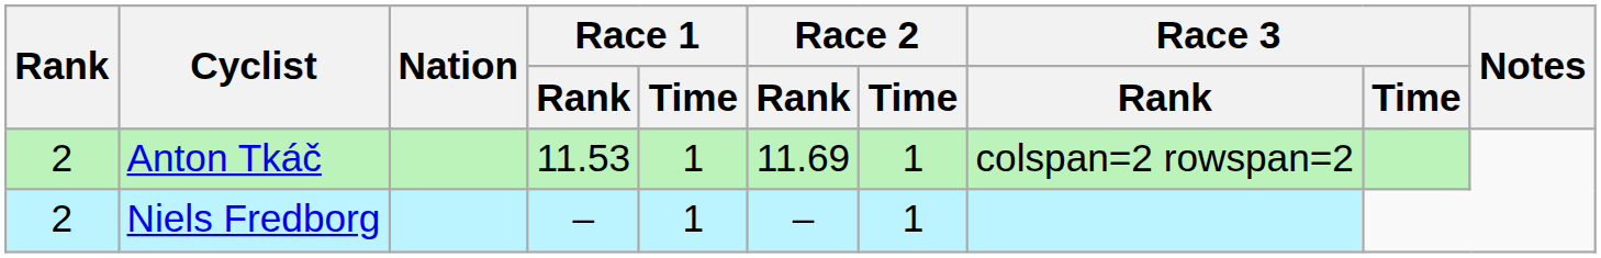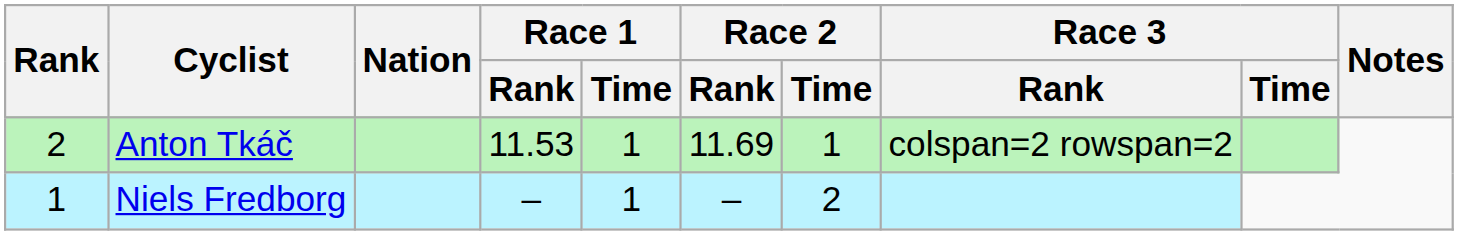Niels Fredborg | Rank: 2 -> 1
Niels Fredborg | Race 2 / Time: 1 -> 2
